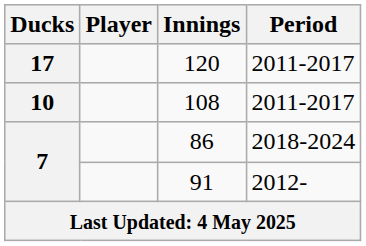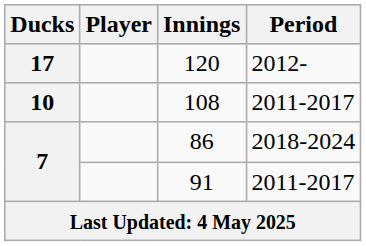120 | Period: 2011-2017 -> 2012-
91 | Period: 2012- -> 2011-2017
